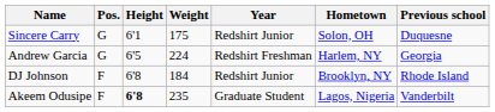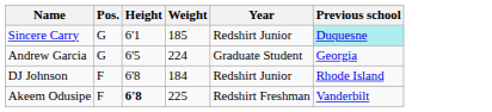- column: Hometown | Solon, OH | Harlem, NY | Brooklyn, NY | Lagos, Nigeria
Sincere Carry | Weight: 175 -> 185
Sincere Carry | Previous school: no background -> paleturquoise background
Andrew Garcia | Year: Redshirt Freshman -> Graduate Student
Akeem Odusipe | Weight: 235 -> 225
Akeem Odusipe | Year: Graduate Student -> Redshirt Freshman
